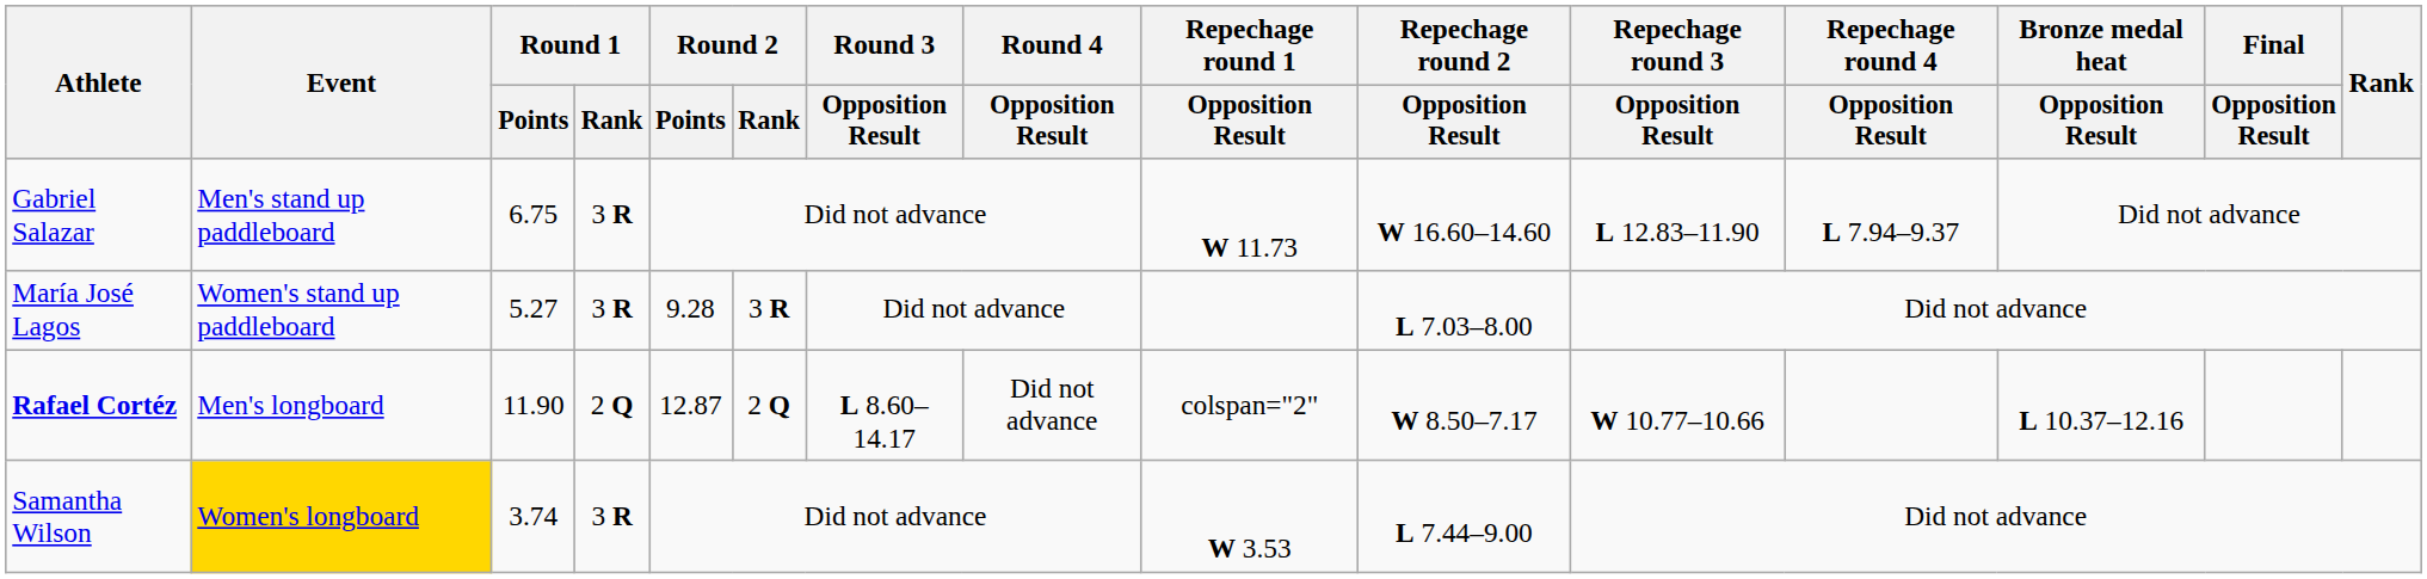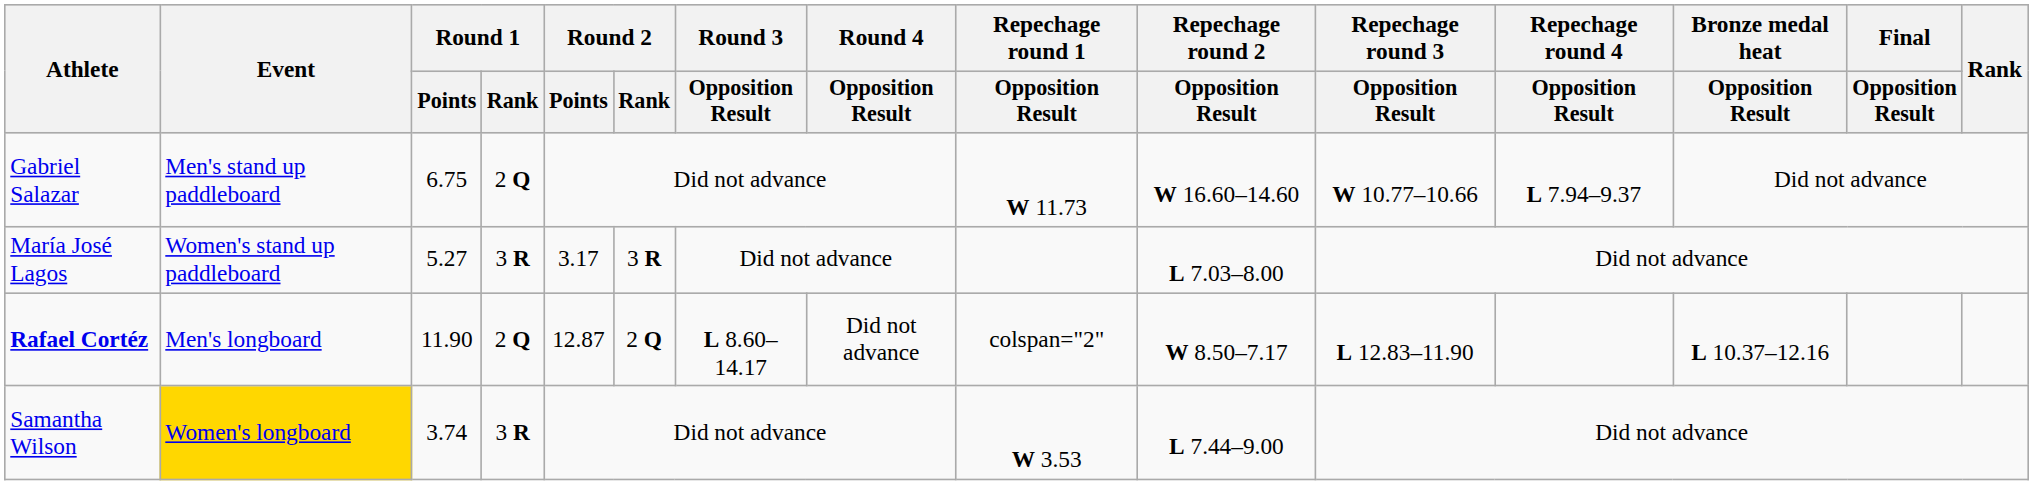Gabriel Salazar | Round 1 / Rank: 3 R -> 2 Q
Gabriel Salazar | Repechage round 3 / Opposition Result: L 12.83–11.90 -> W 10.77–10.66
María José Lagos | Round 2 / Points: 9.28 -> 3.17
Rafael Cortéz | Repechage round 3 / Opposition Result: W 10.77–10.66 -> L 12.83–11.90
